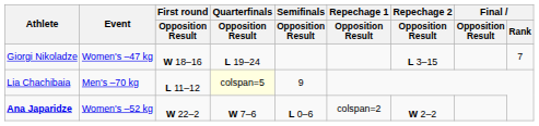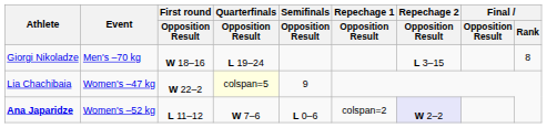Giorgi Nikoladze | Event: Women's –47 kg -> Men's –70 kg
Giorgi Nikoladze | Final / Rank: 7 -> 8
Lia Chachibaia | Event: Men's –70 kg -> Women's –47 kg
Lia Chachibaia | First round / Opposition Result: L 11–12 -> W 22–2
Ana Japaridze | First round / Opposition Result: W 22–2 -> L 11–12
Ana Japaridze | Repechage 2 / Opposition Result: no background -> lavender background
